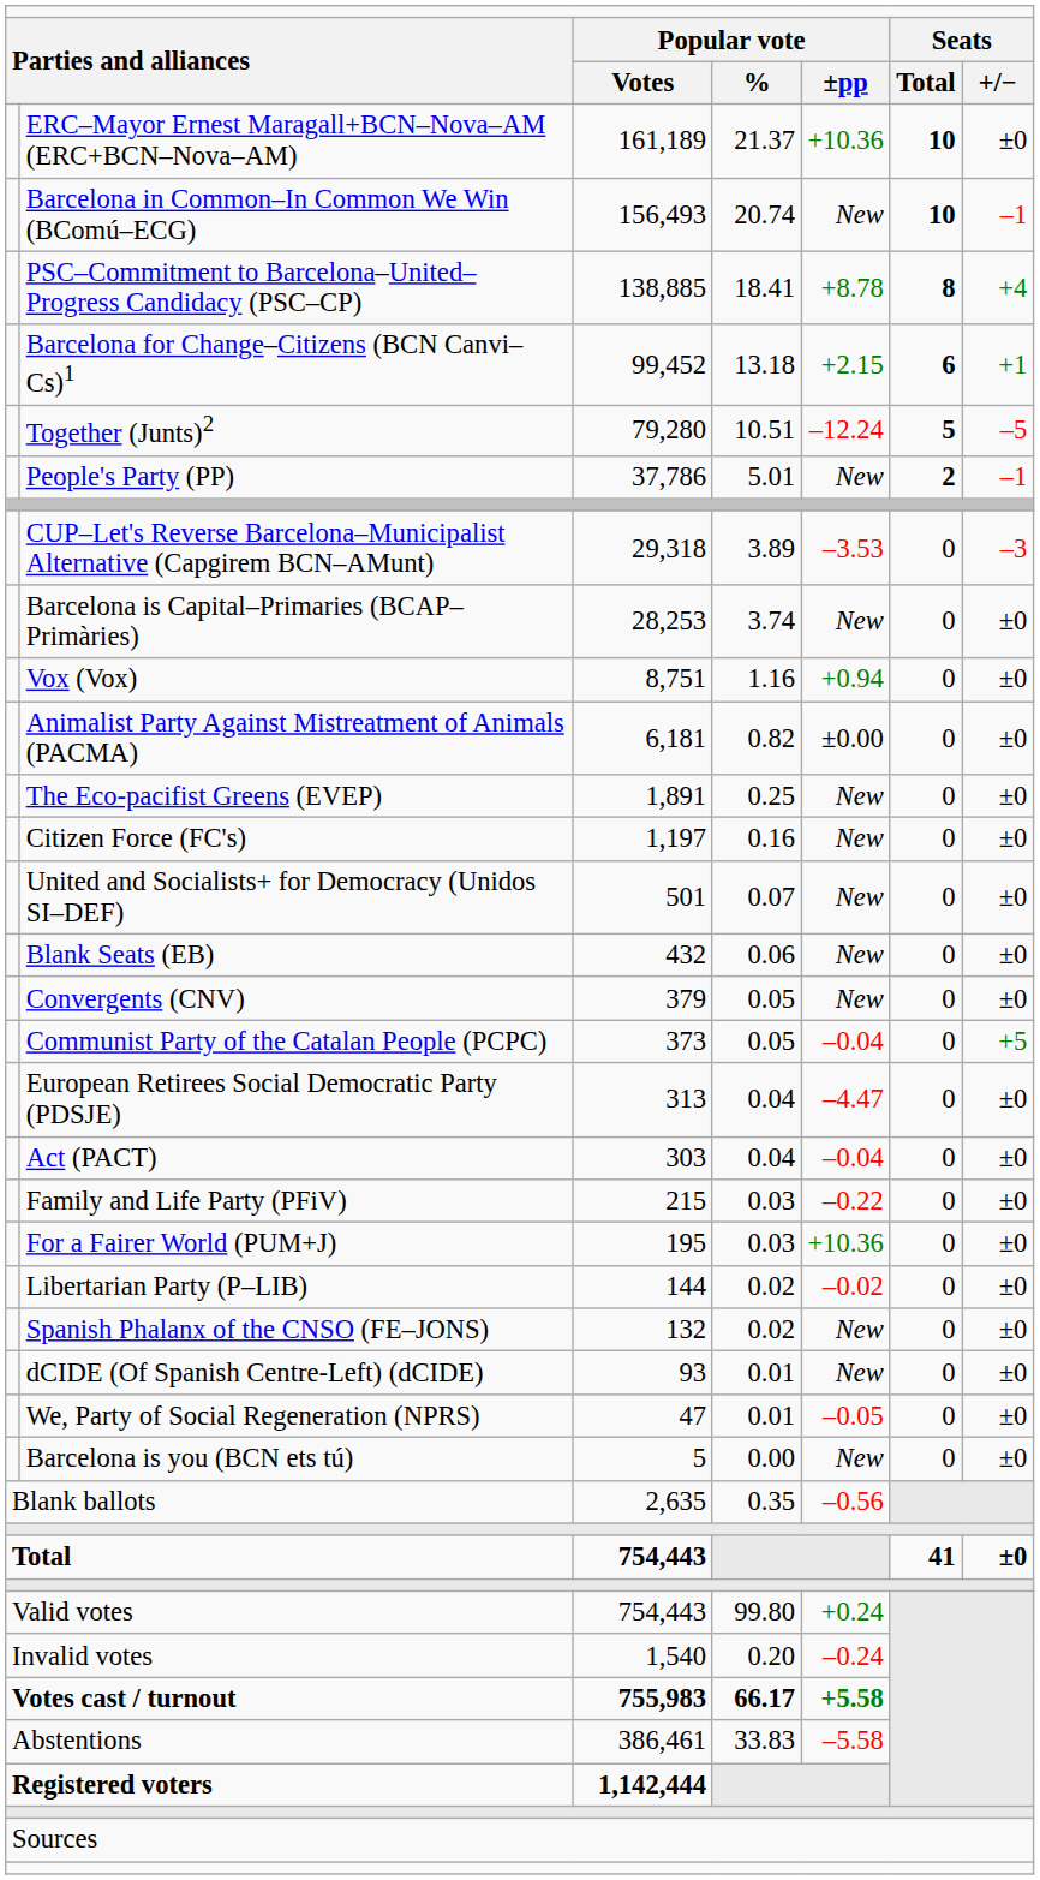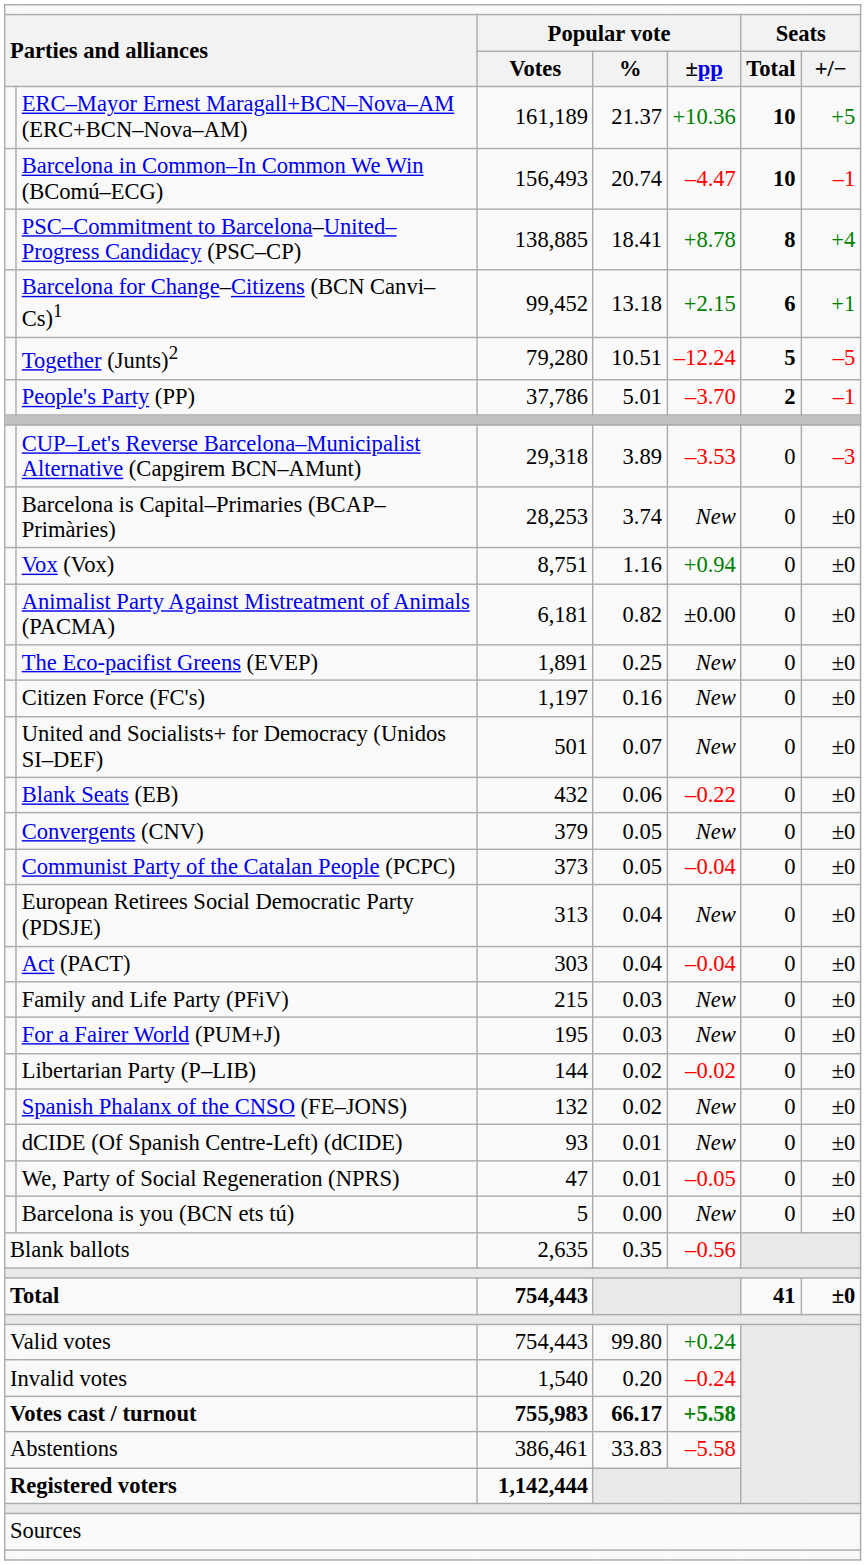ERC–Mayor Ernest Maragall+BCN–Nova–AM (ERC+BCN–Nova–AM) | column 7: ±0 -> +5
Barcelona in Common–In Common We Win (BComú–ECG) | column 5: New -> –4.47
People's Party (PP) | column 5: New -> –3.70
Blank Seats (EB) | column 5: New -> –0.22
Communist Party of the Catalan People (PCPC) | column 7: +5 -> ±0
European Retirees Social Democratic Party (PDSJE) | column 5: –4.47 -> New
Family and Life Party (PFiV) | column 5: –0.22 -> New
For a Fairer World (PUM+J) | column 5: +10.36 -> New
